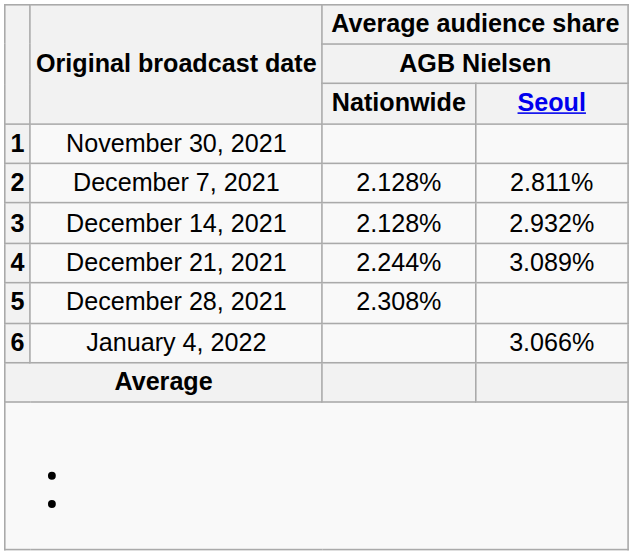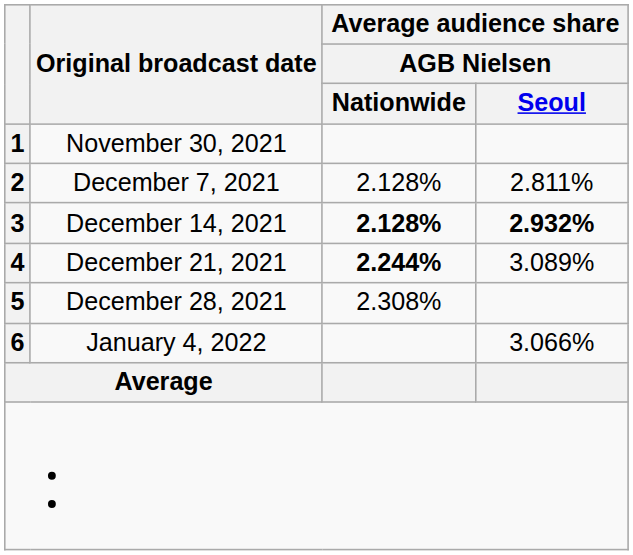December 14, 2021 | Average audience share / AGB Nielsen / Nationwide: normal -> bold
December 14, 2021 | Average audience share / AGB Nielsen / Seoul: normal -> bold
December 21, 2021 | Average audience share / AGB Nielsen / Nationwide: normal -> bold
